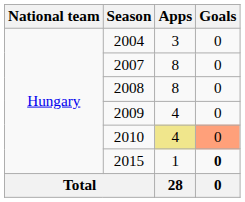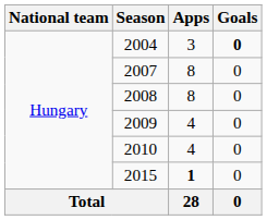2004 | Goals: normal -> bold
2010 | Apps: khaki background -> no background
2010 | Goals: lightsalmon background -> no background
2015 | Apps: normal -> bold
2015 | Goals: bold -> normal
